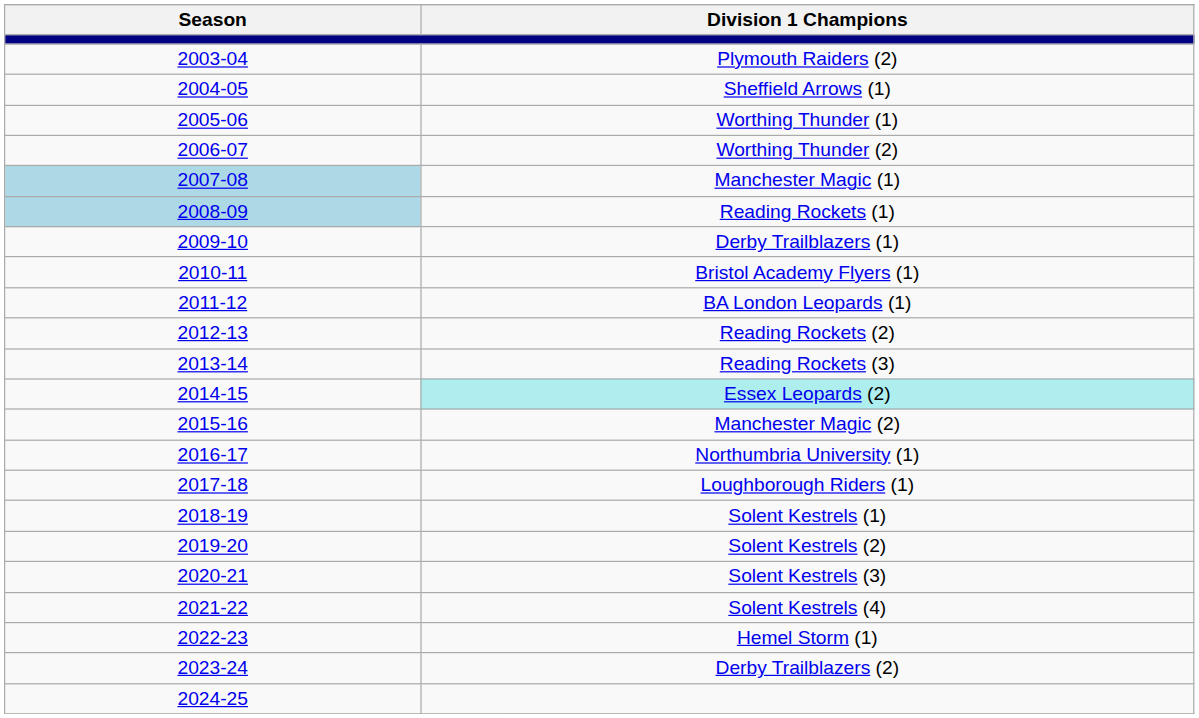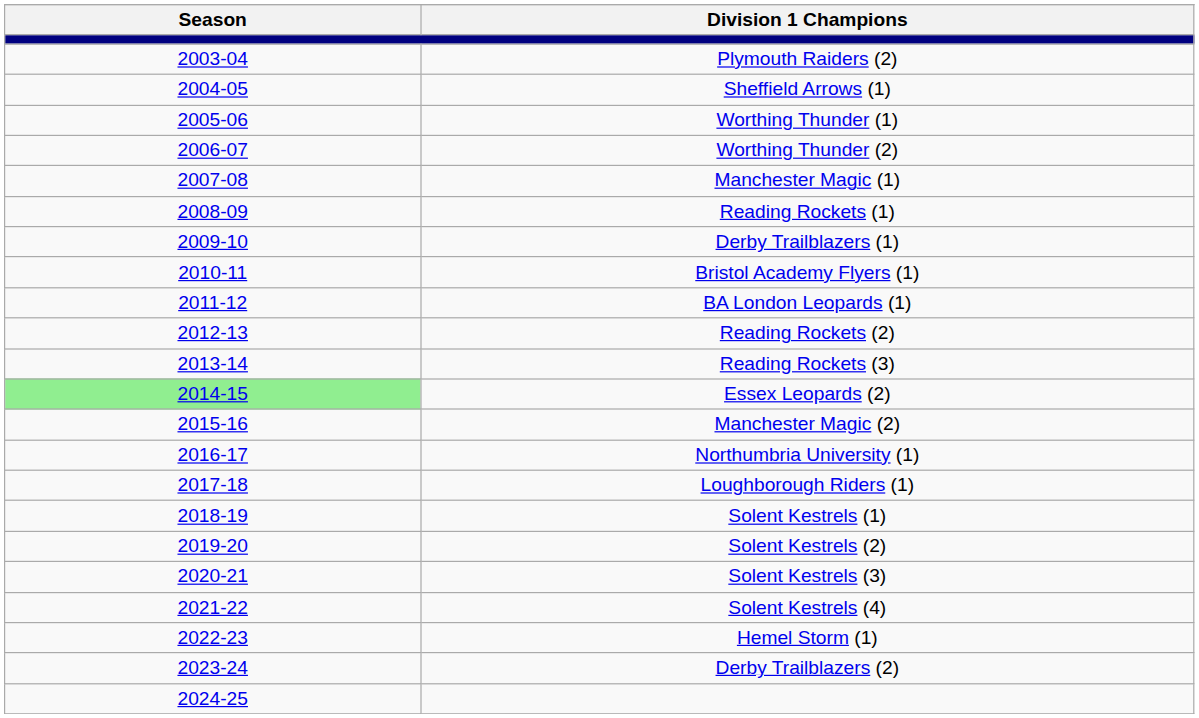Manchester Magic (1) | Season: lightblue background -> no background
Reading Rockets (1) | Season: lightblue background -> no background
Essex Leopards (2) | Season: no background -> lightgreen background
Essex Leopards (2) | Division 1 Champions: paleturquoise background -> no background
